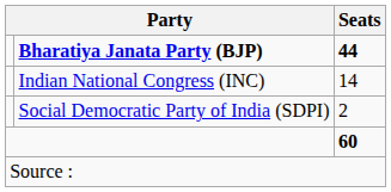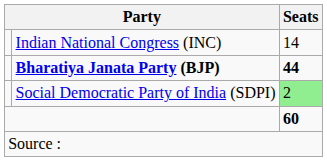rows swapped: Bharatiya Janata Party (BJP) <-> Indian National Congress (INC)
Social Democratic Party of India (SDPI) | Seats: no background -> lightgreen background
